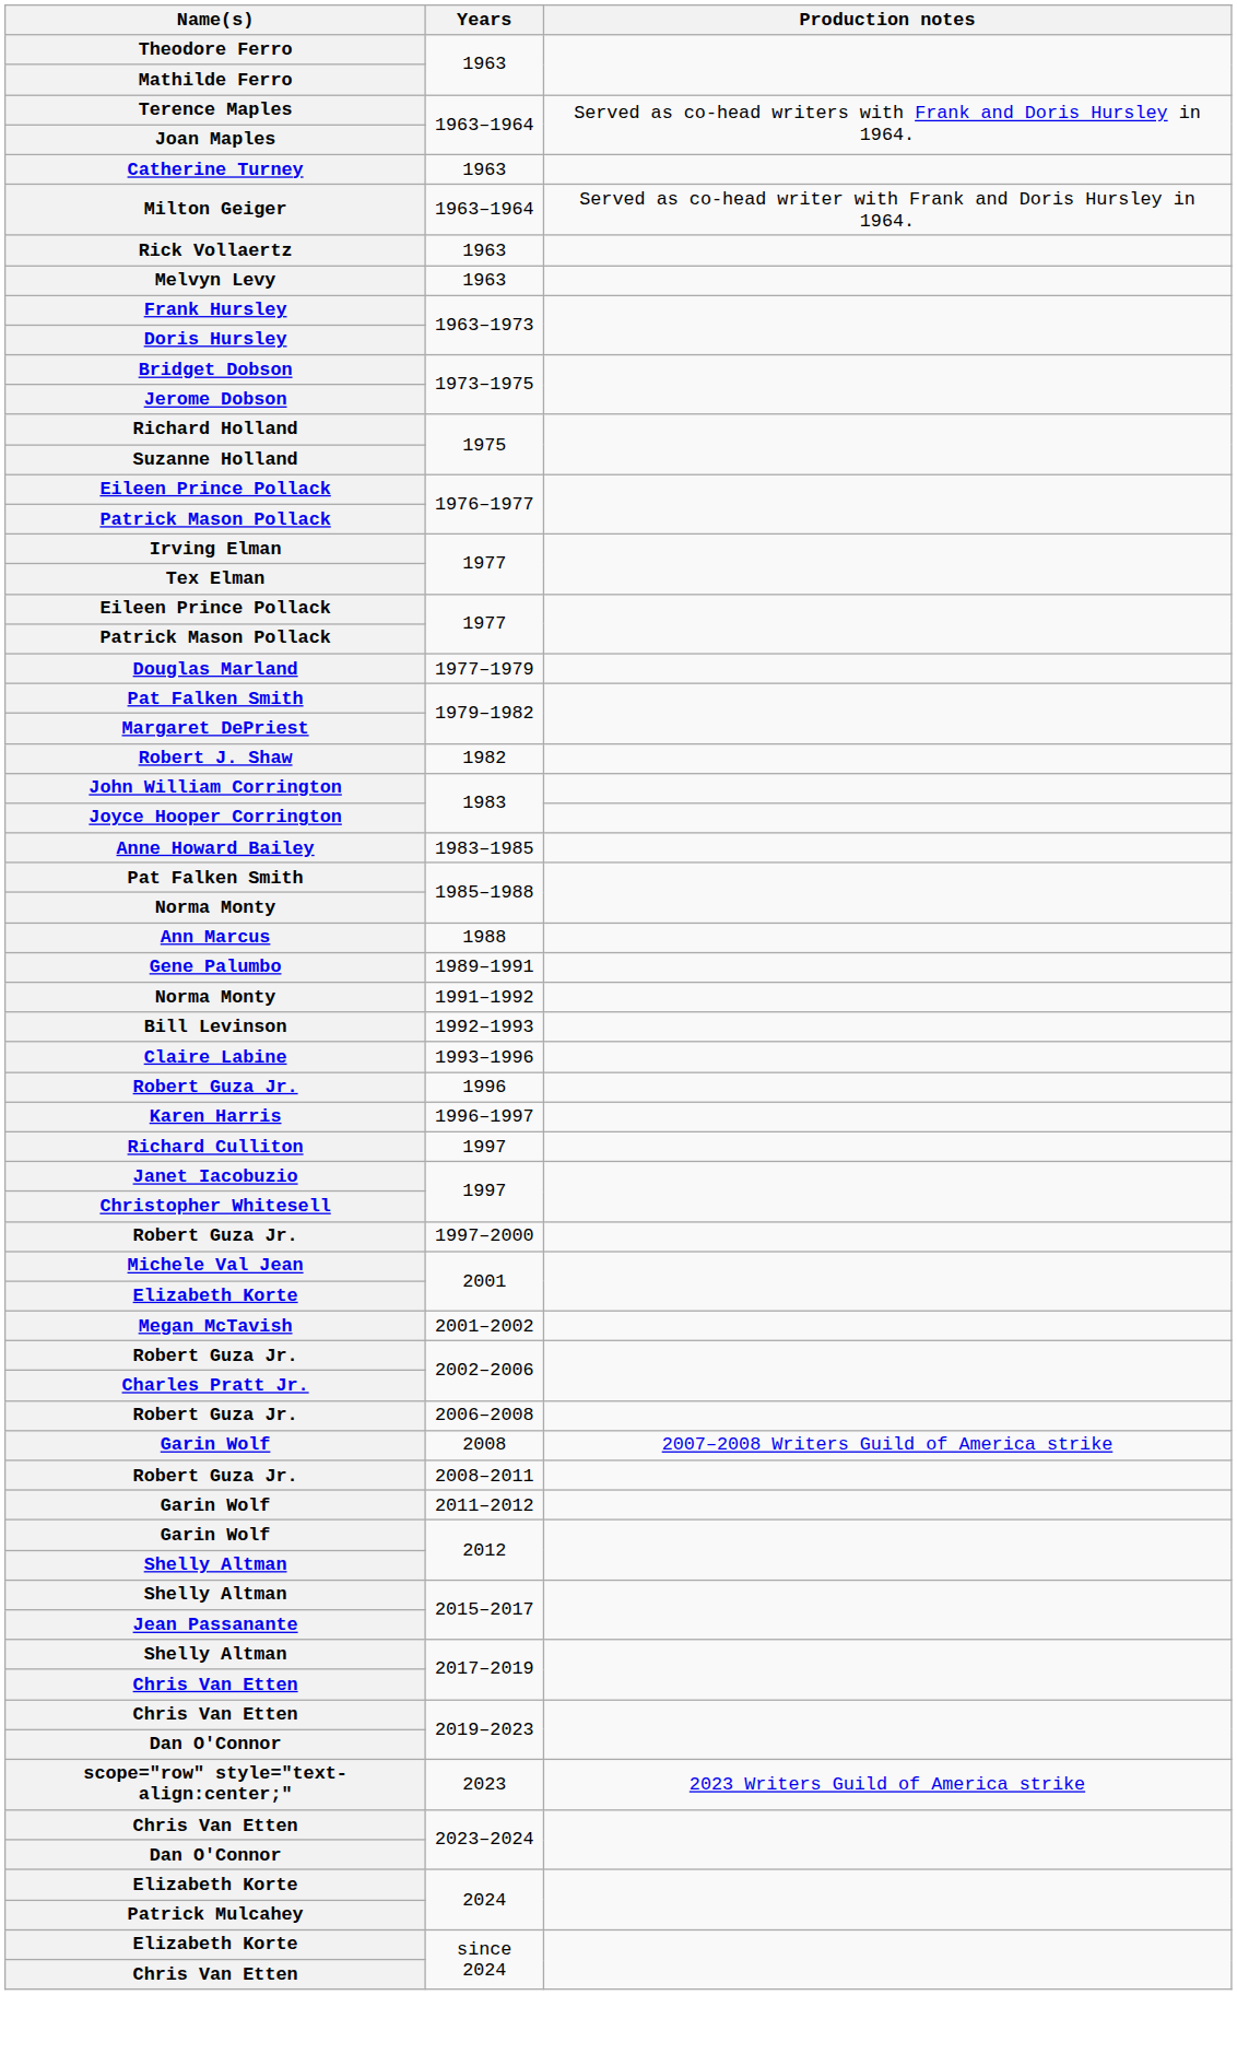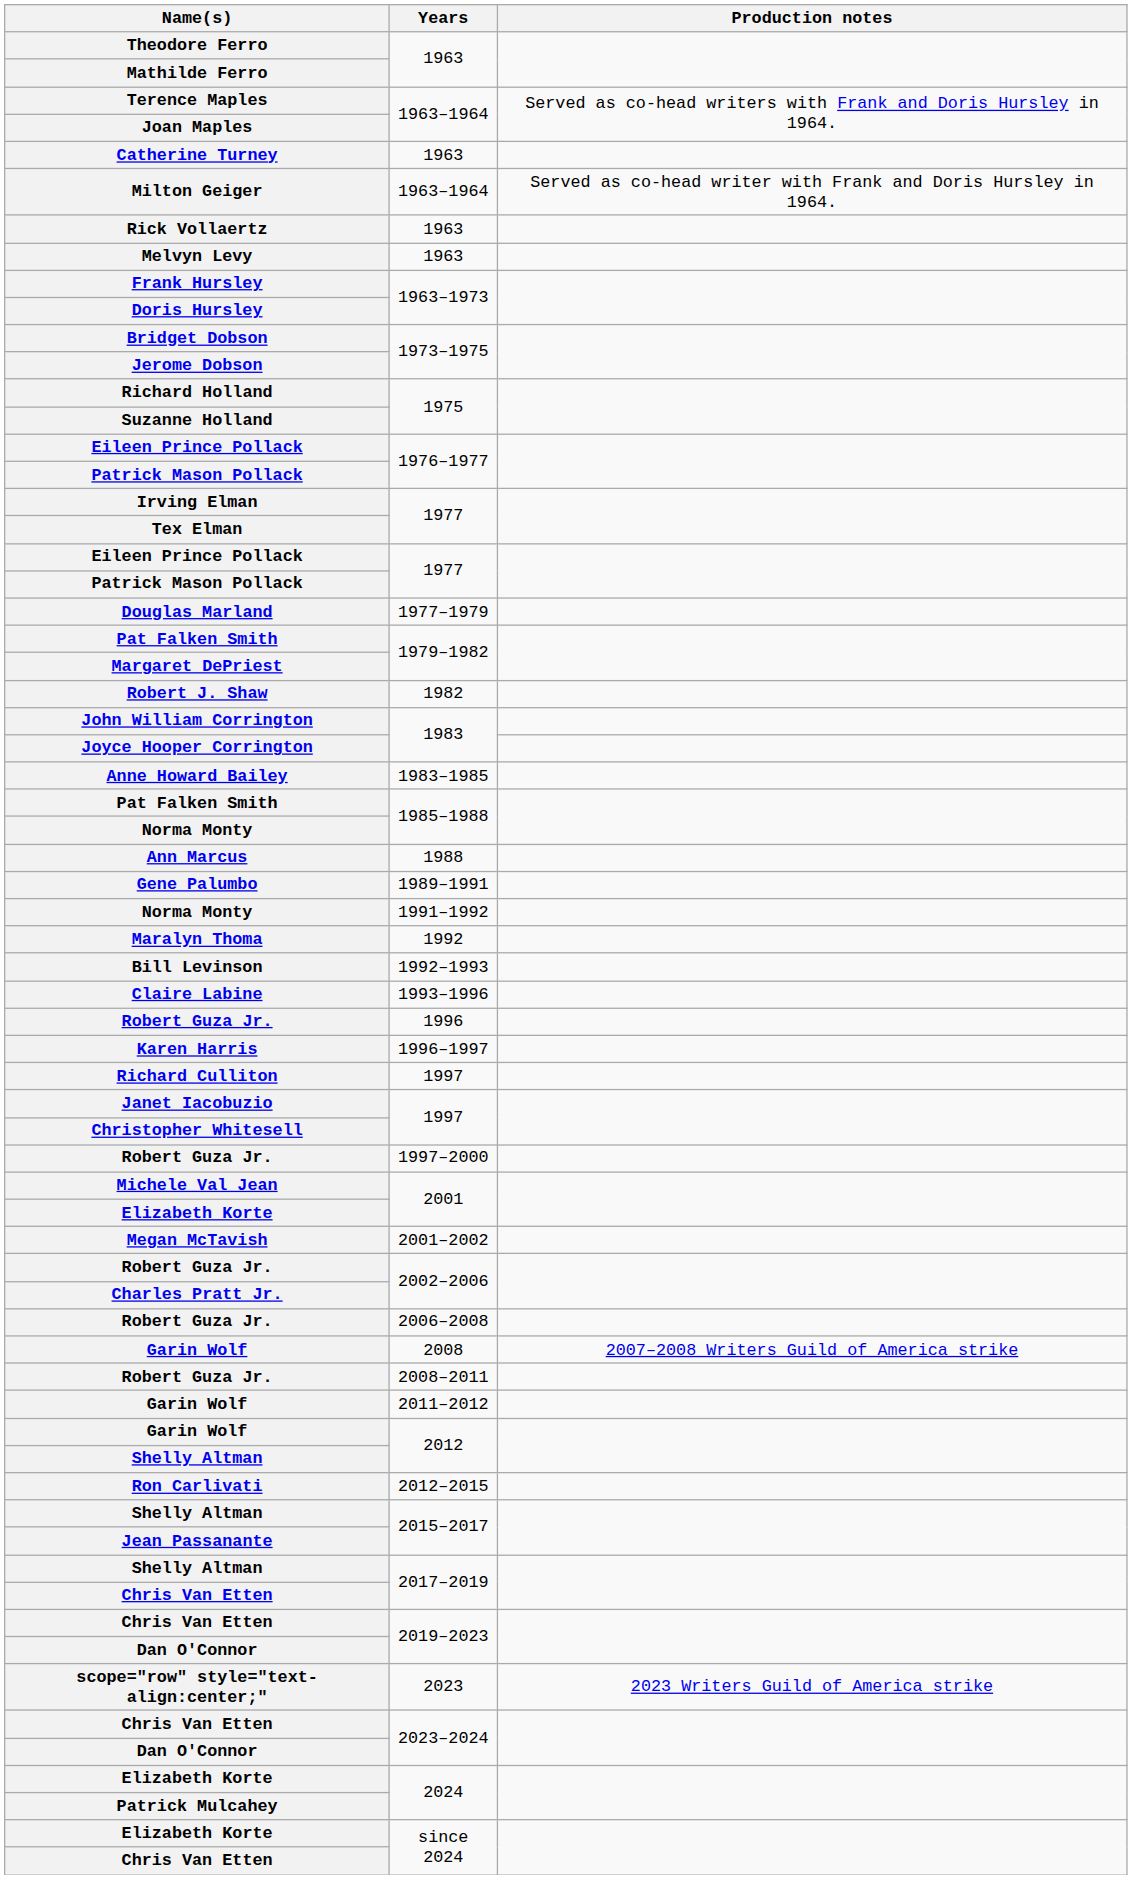+ row: Maralyn Thoma | 1992
+ row: Ron Carlivati | 2012–2015
